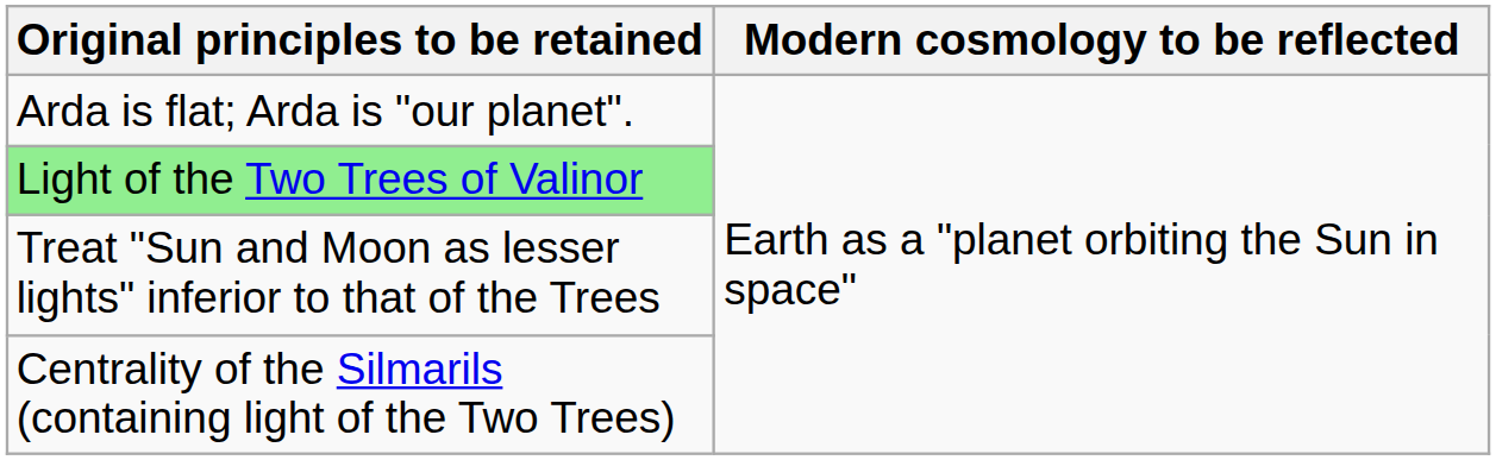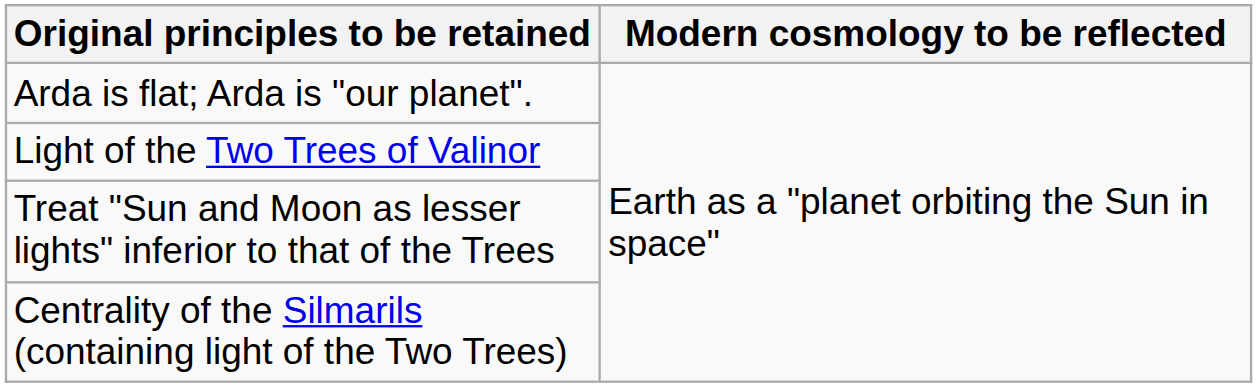Light of the Two Trees of Valinor | Original principles to be retained: lightgreen background -> no background
